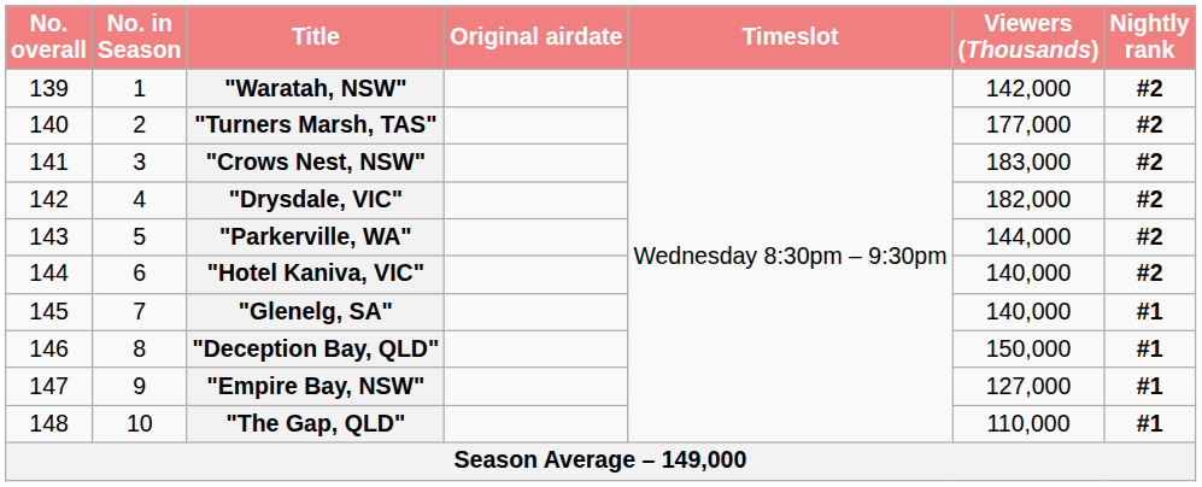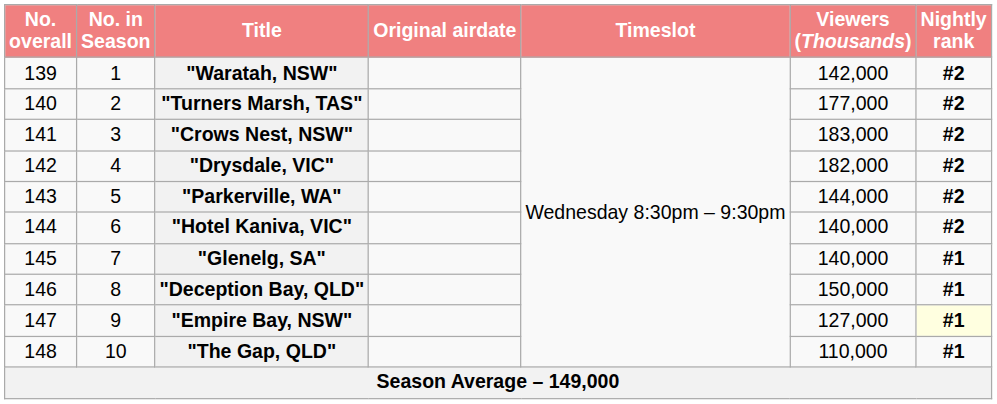"Empire Bay, NSW" | Nightly rank: no background -> lightyellow background
